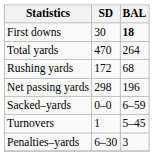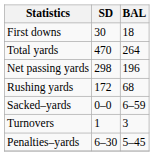First downs | BAL: bold -> normal
rows swapped: Rushing yards <-> Net passing yards
Turnovers | BAL: 5–45 -> 3
Penalties–yards | BAL: 3 -> 5–45
